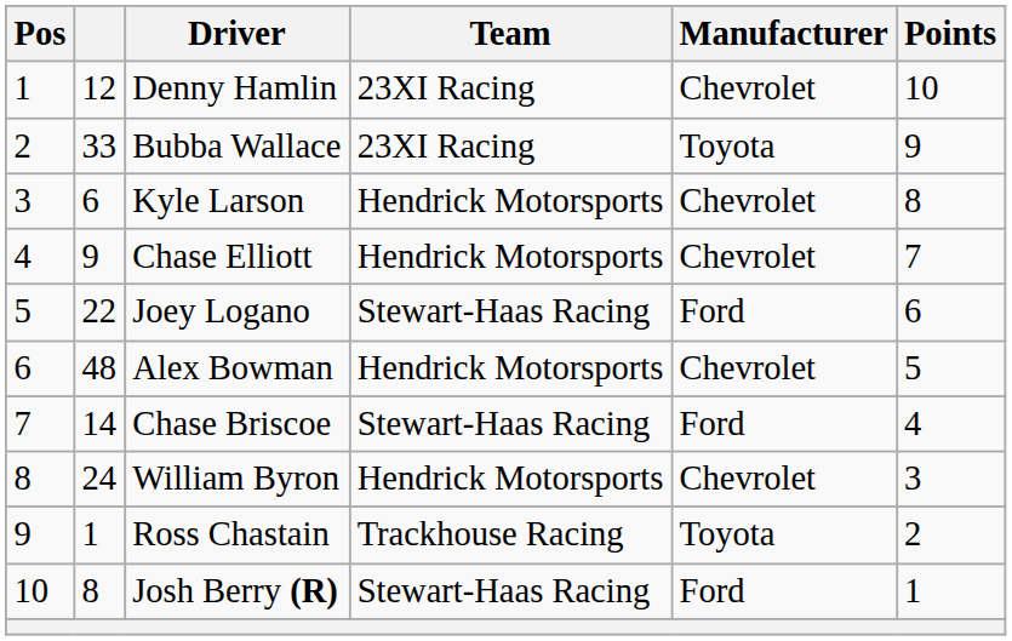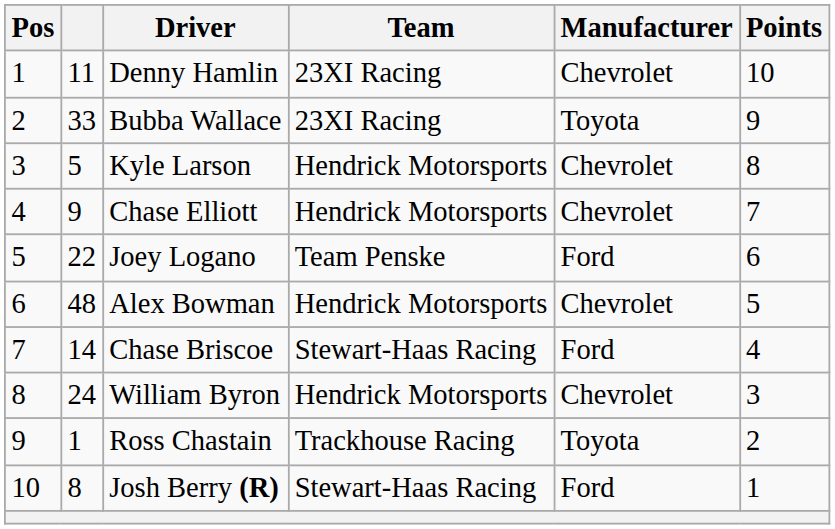Denny Hamlin | column 2: 12 -> 11
Kyle Larson | column 2: 6 -> 5
Joey Logano | Team: Stewart-Haas Racing -> Team Penske
